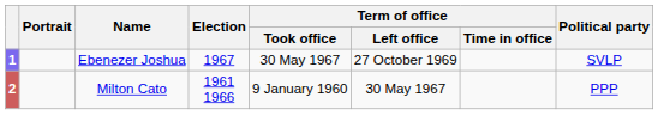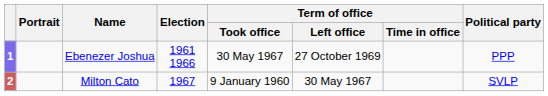1 | Election: 1967 -> 1961 1966
1 | Political party: SVLP -> PPP
2 | Election: 1961 1966 -> 1967
2 | Political party: PPP -> SVLP
